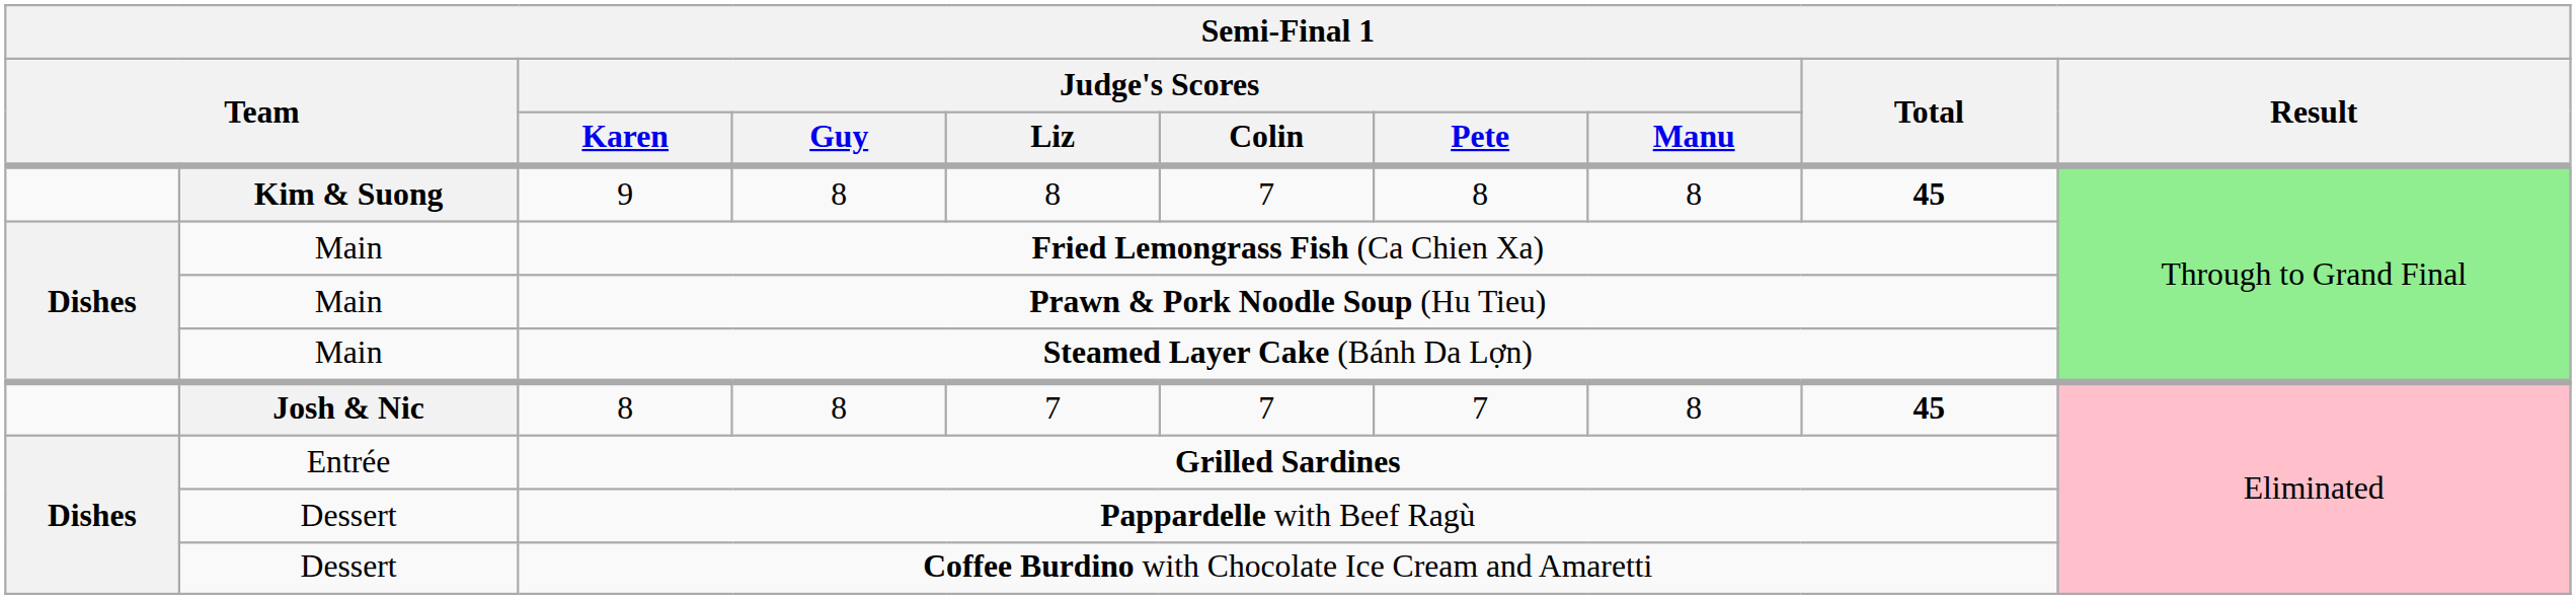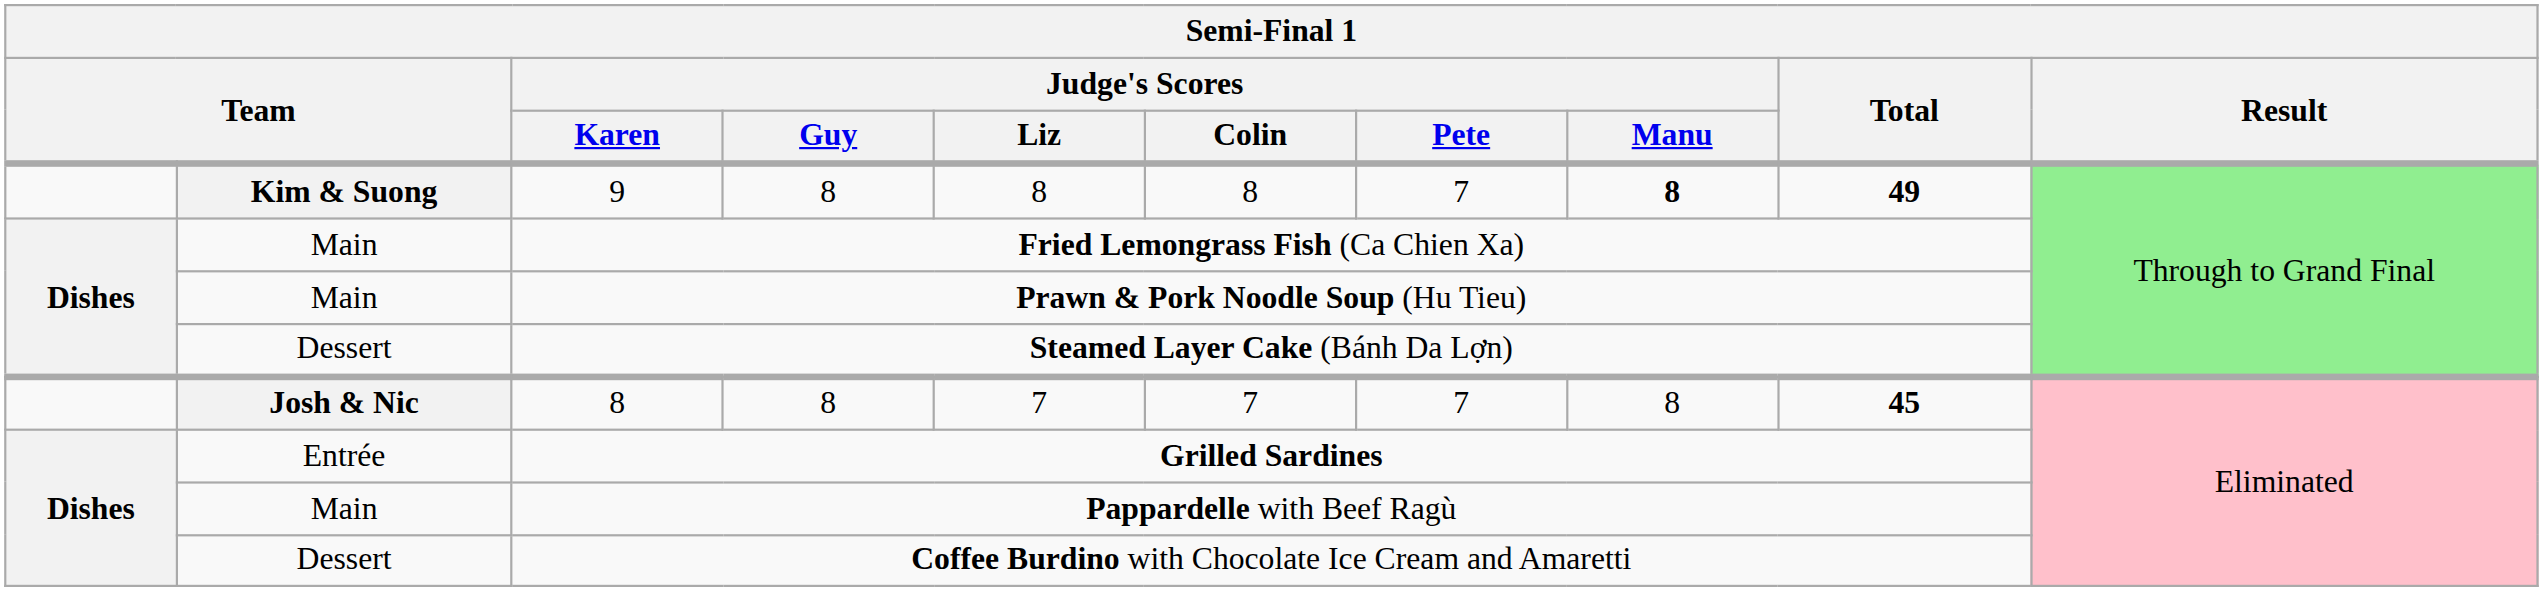9 | Judge's Scores / Colin: 7 -> 8
9 | Judge's Scores / Pete: 8 -> 7
9 | Judge's Scores / Manu: normal -> bold
9 | Total: 45 -> 49
Steamed Layer Cake (Bánh Da Lợn) | column 2: Main -> Dessert
Pappardelle with Beef Ragù | column 2: Dessert -> Main
